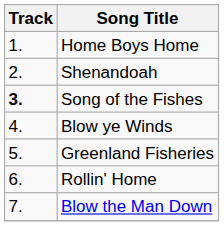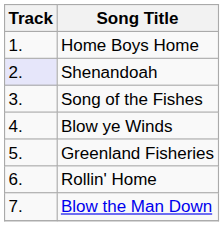Shenandoah | Track: no background -> lavender background
Song of the Fishes | Track: bold -> normal
